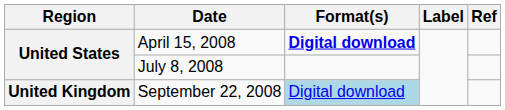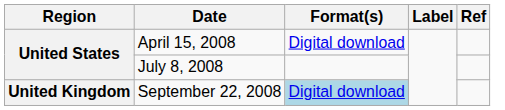April 15, 2008 | Format(s): bold -> normal
